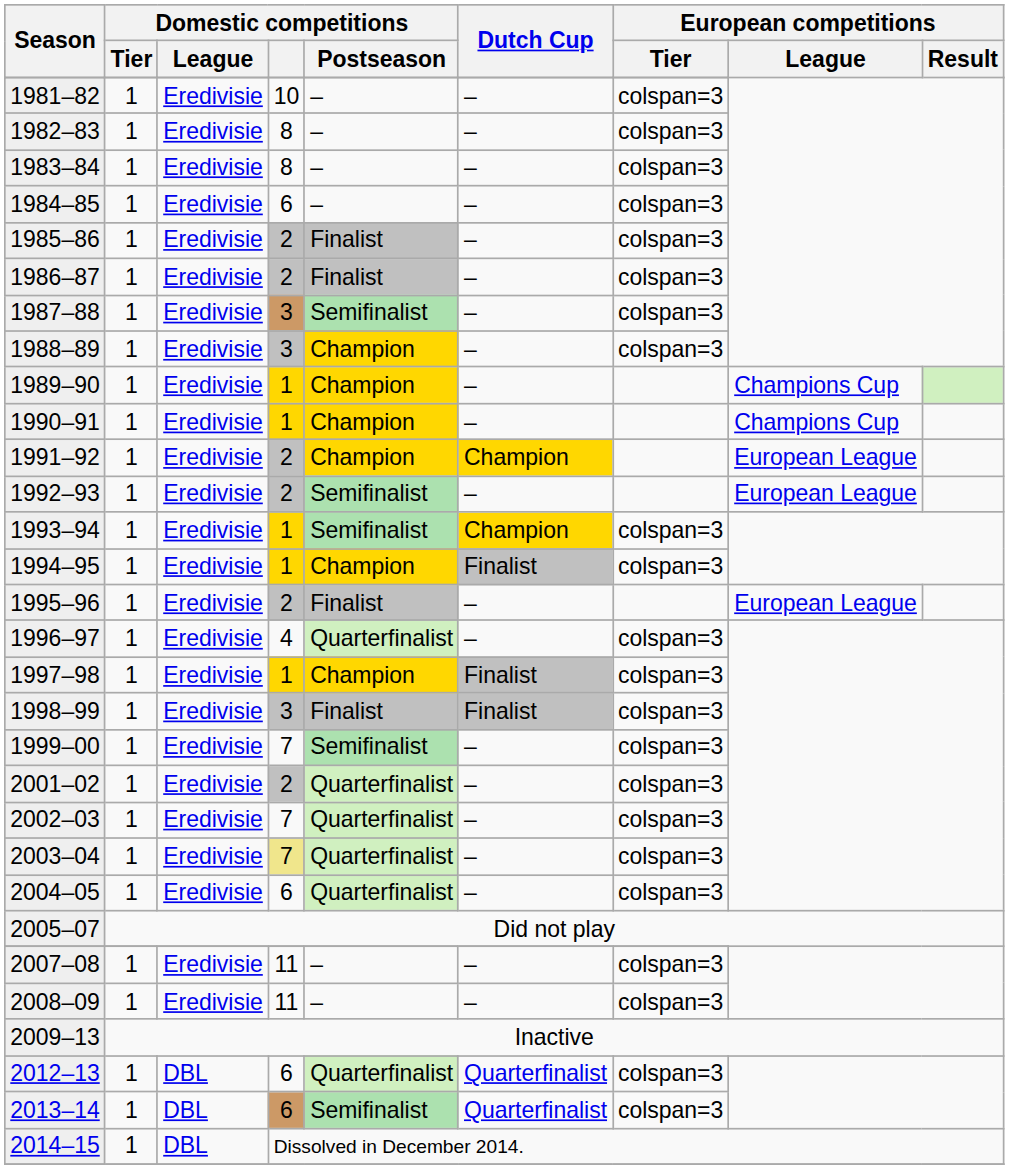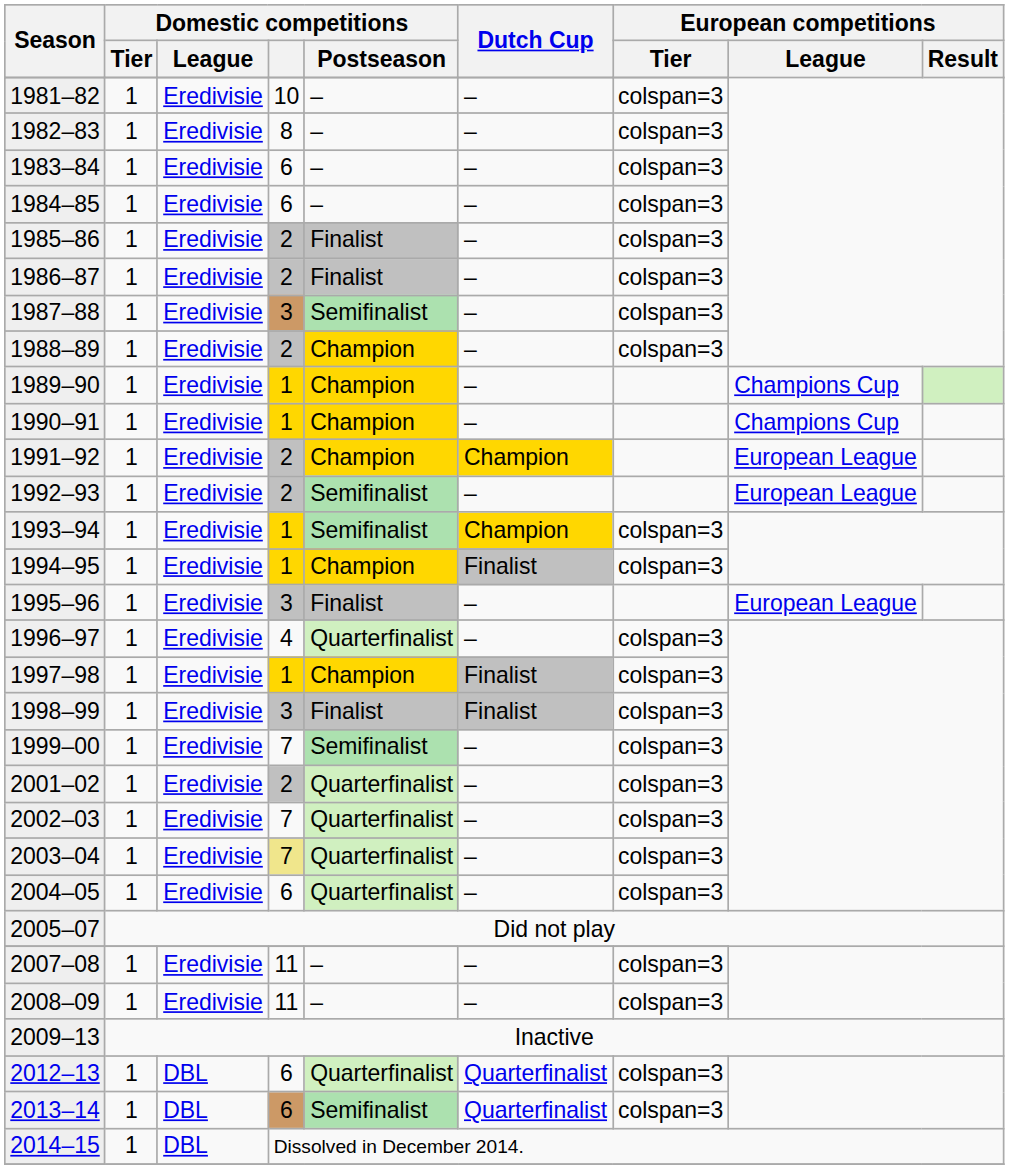1983–84 | Domestic competitions: 8 -> 6
1988–89 | Domestic competitions: 3 -> 2
1995–96 | Domestic competitions: 2 -> 3
